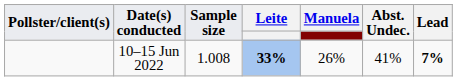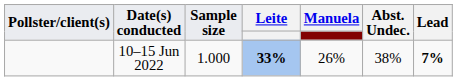10–15 Jun 2022 | Sample size: 1.008 -> 1.000
10–15 Jun 2022 | Abst. Undec.: 41% -> 38%
